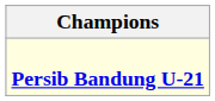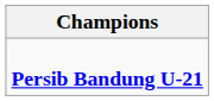row 2 | column 1: lightyellow background -> no background
